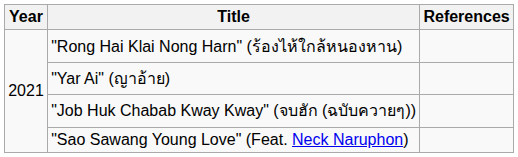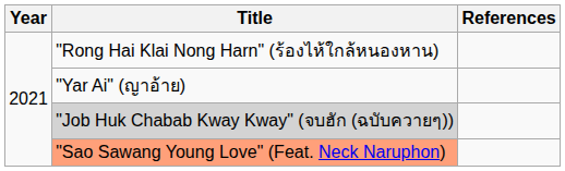"Job Huk Chabab Kway Kway" (จบฮัก (ฉบับควายๆ)) | Title: no background -> lightgrey background
"Sao Sawang Young Love" (Feat. Neck Naruphon) | Title: no background -> lightsalmon background
